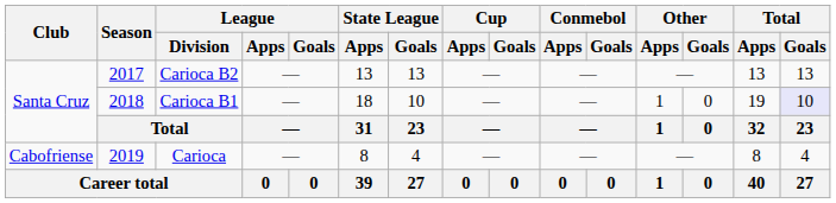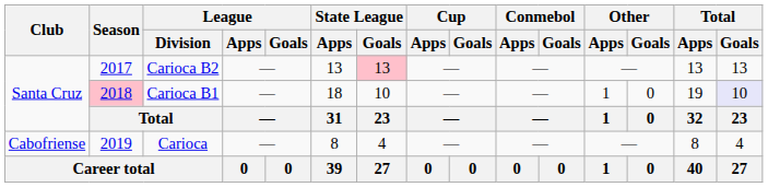Carioca B2 | State League / Goals: no background -> pink background
Carioca B1 | Season: no background -> pink background
